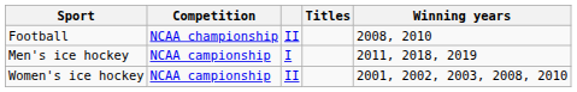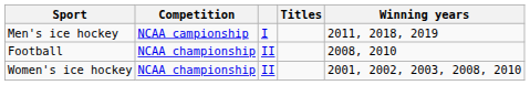rows swapped: Football <-> Men's ice hockey
Women's ice hockey | Competition: NCAA campionship -> NCAA championship
